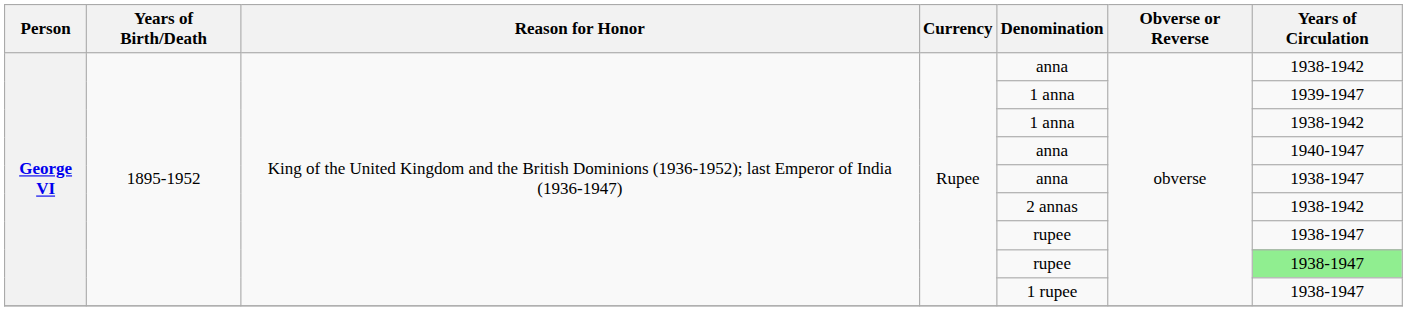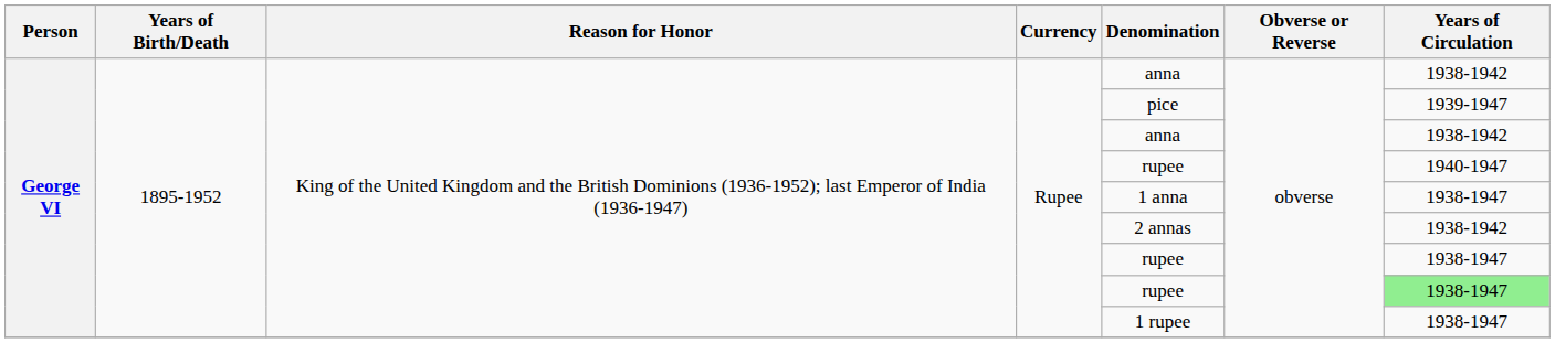row 3 | Denomination: 1 anna -> pice
row 4 | Denomination: 1 anna -> anna
row 5 | Denomination: anna -> rupee
row 6 | Denomination: anna -> 1 anna
